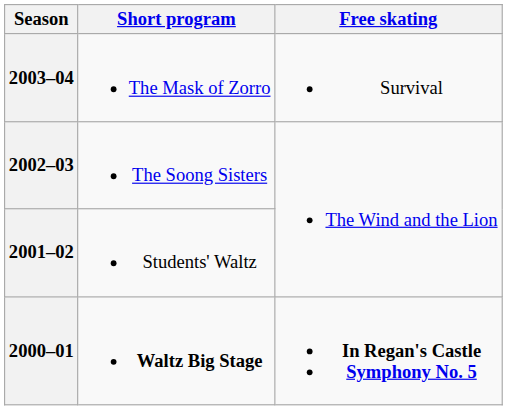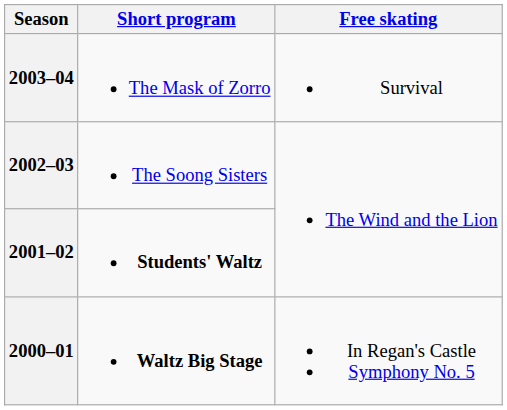2001–02 | Short program: normal -> bold
2000–01 | Free skating: bold -> normal
